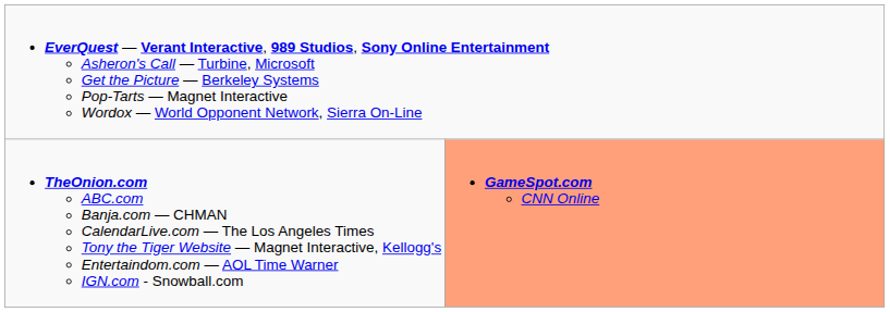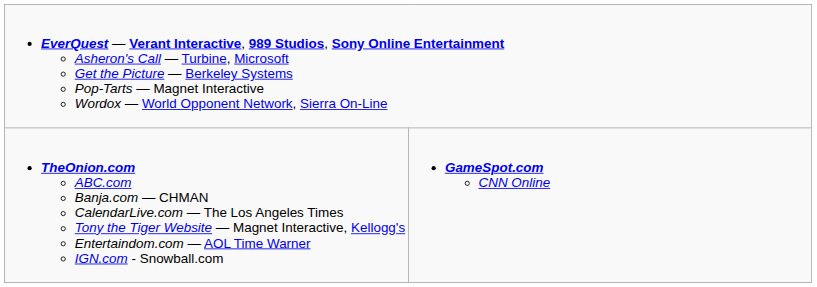row 2 | column 2: lightsalmon background -> no background
